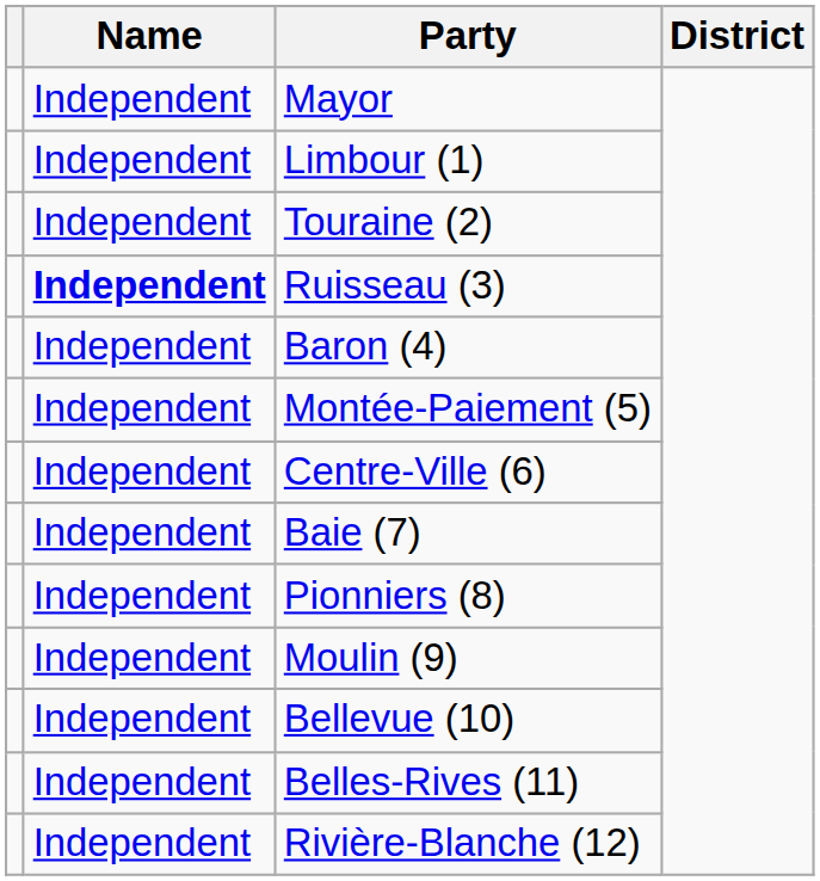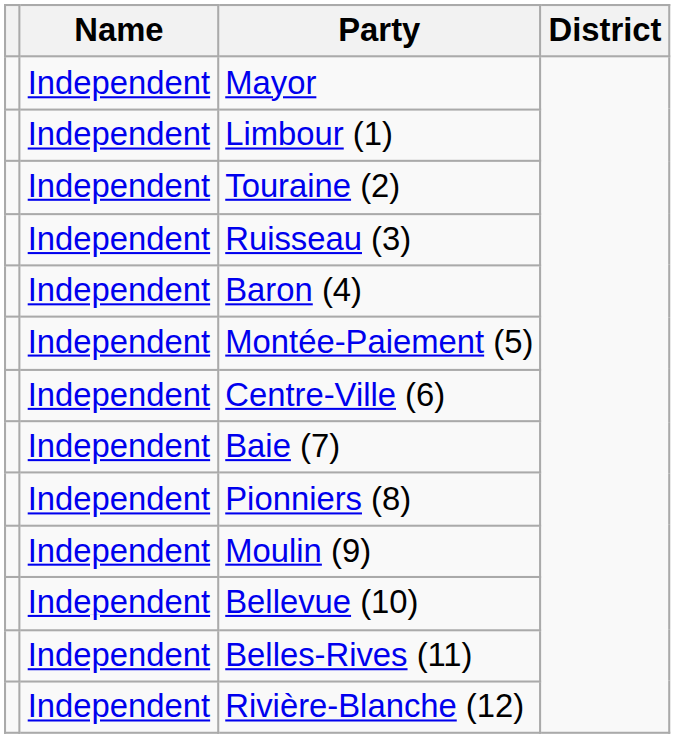Ruisseau (3) | Name: bold -> normal
